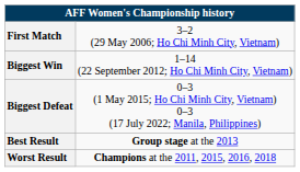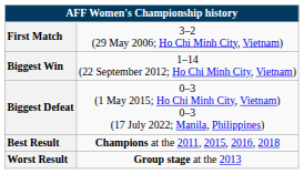Best Result | column 2: Group stage at the 2013 -> Champions at the 2011, 2015, 2016, 2018
Worst Result | column 2: Champions at the 2011, 2015, 2016, 2018 -> Group stage at the 2013
